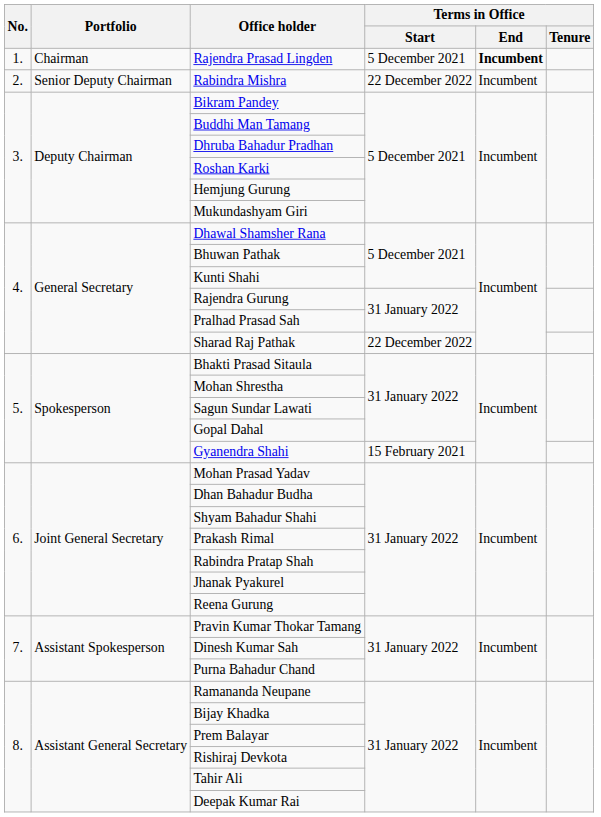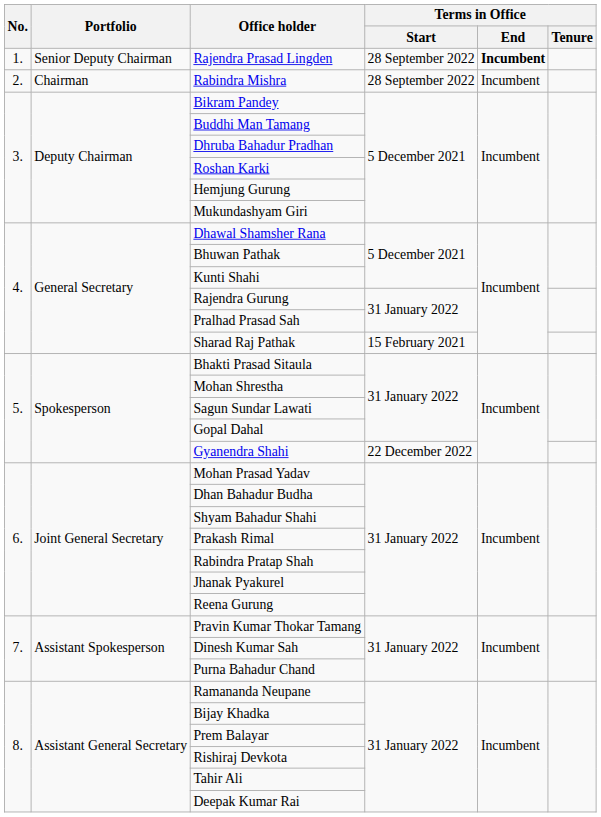Rajendra Prasad Lingden | Portfolio: Chairman -> Senior Deputy Chairman
Rajendra Prasad Lingden | Terms in Office / Start: 5 December 2021 -> 28 September 2022
Rabindra Mishra | Portfolio: Senior Deputy Chairman -> Chairman
Rabindra Mishra | Terms in Office / Start: 22 December 2022 -> 28 September 2022
Sharad Raj Pathak | Terms in Office / Start: 22 December 2022 -> 15 February 2021
Gyanendra Shahi | Terms in Office / Start: 15 February 2021 -> 22 December 2022
